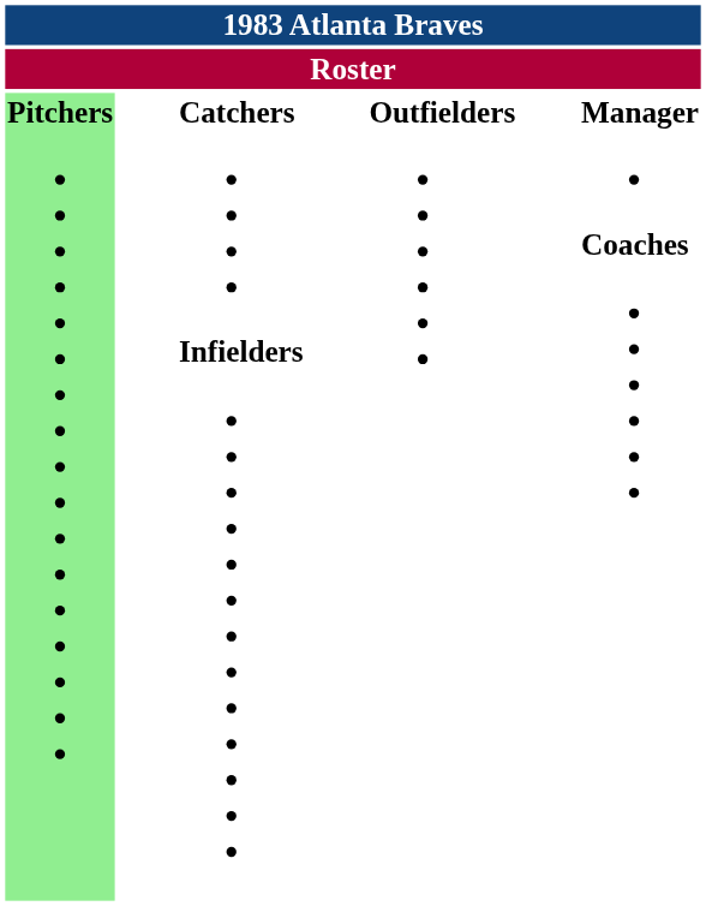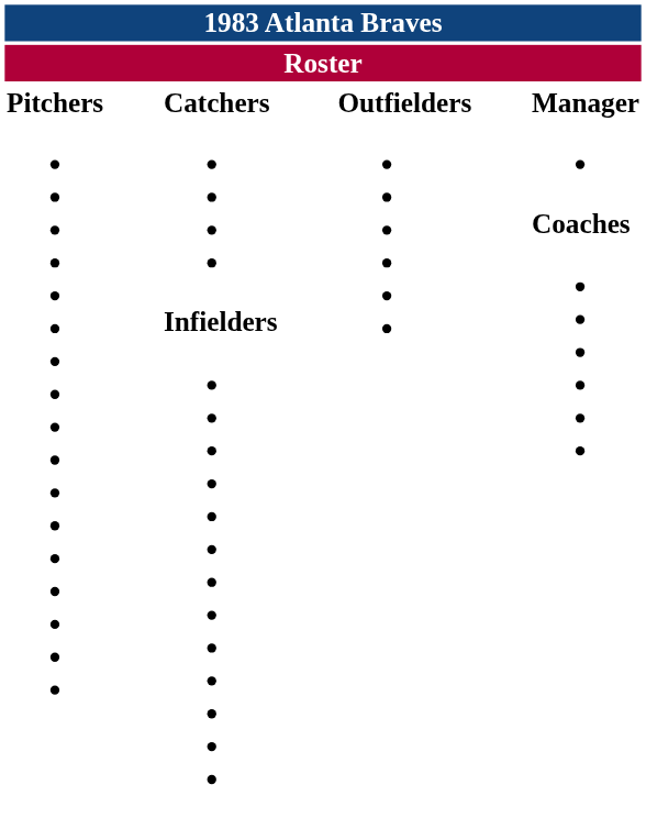Pitchers | column 1: lightgreen background -> no background
